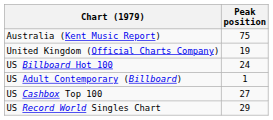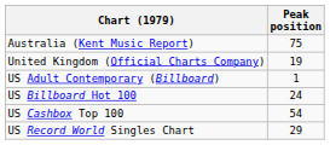rows swapped: US Billboard Hot 100 <-> US Adult Contemporary (Billboard)
US Cashbox Top 100 | Peak position: 27 -> 54
